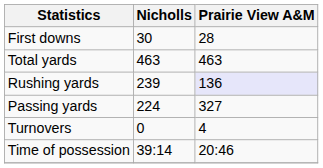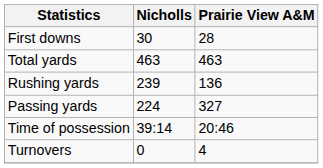Rushing yards | Prairie View A&M: lavender background -> no background
rows swapped: Turnovers <-> Time of possession
